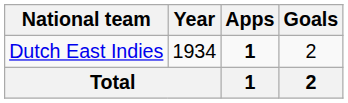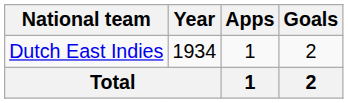Dutch East Indies | Apps: bold -> normal
